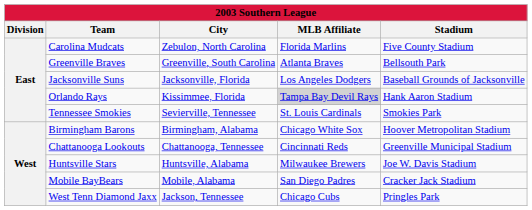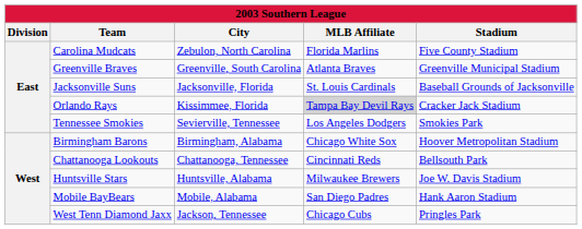Greenville Braves | Stadium: Bellsouth Park -> Greenville Municipal Stadium
Jacksonville Suns | MLB Affiliate: Los Angeles Dodgers -> St. Louis Cardinals
Orlando Rays | Stadium: Hank Aaron Stadium -> Cracker Jack Stadium
Tennessee Smokies | MLB Affiliate: St. Louis Cardinals -> Los Angeles Dodgers
Chattanooga Lookouts | Stadium: Greenville Municipal Stadium -> Bellsouth Park
Mobile BayBears | Stadium: Cracker Jack Stadium -> Hank Aaron Stadium
